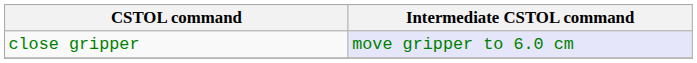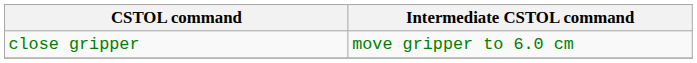close gripper | Intermediate CSTOL command: lavender background -> no background
